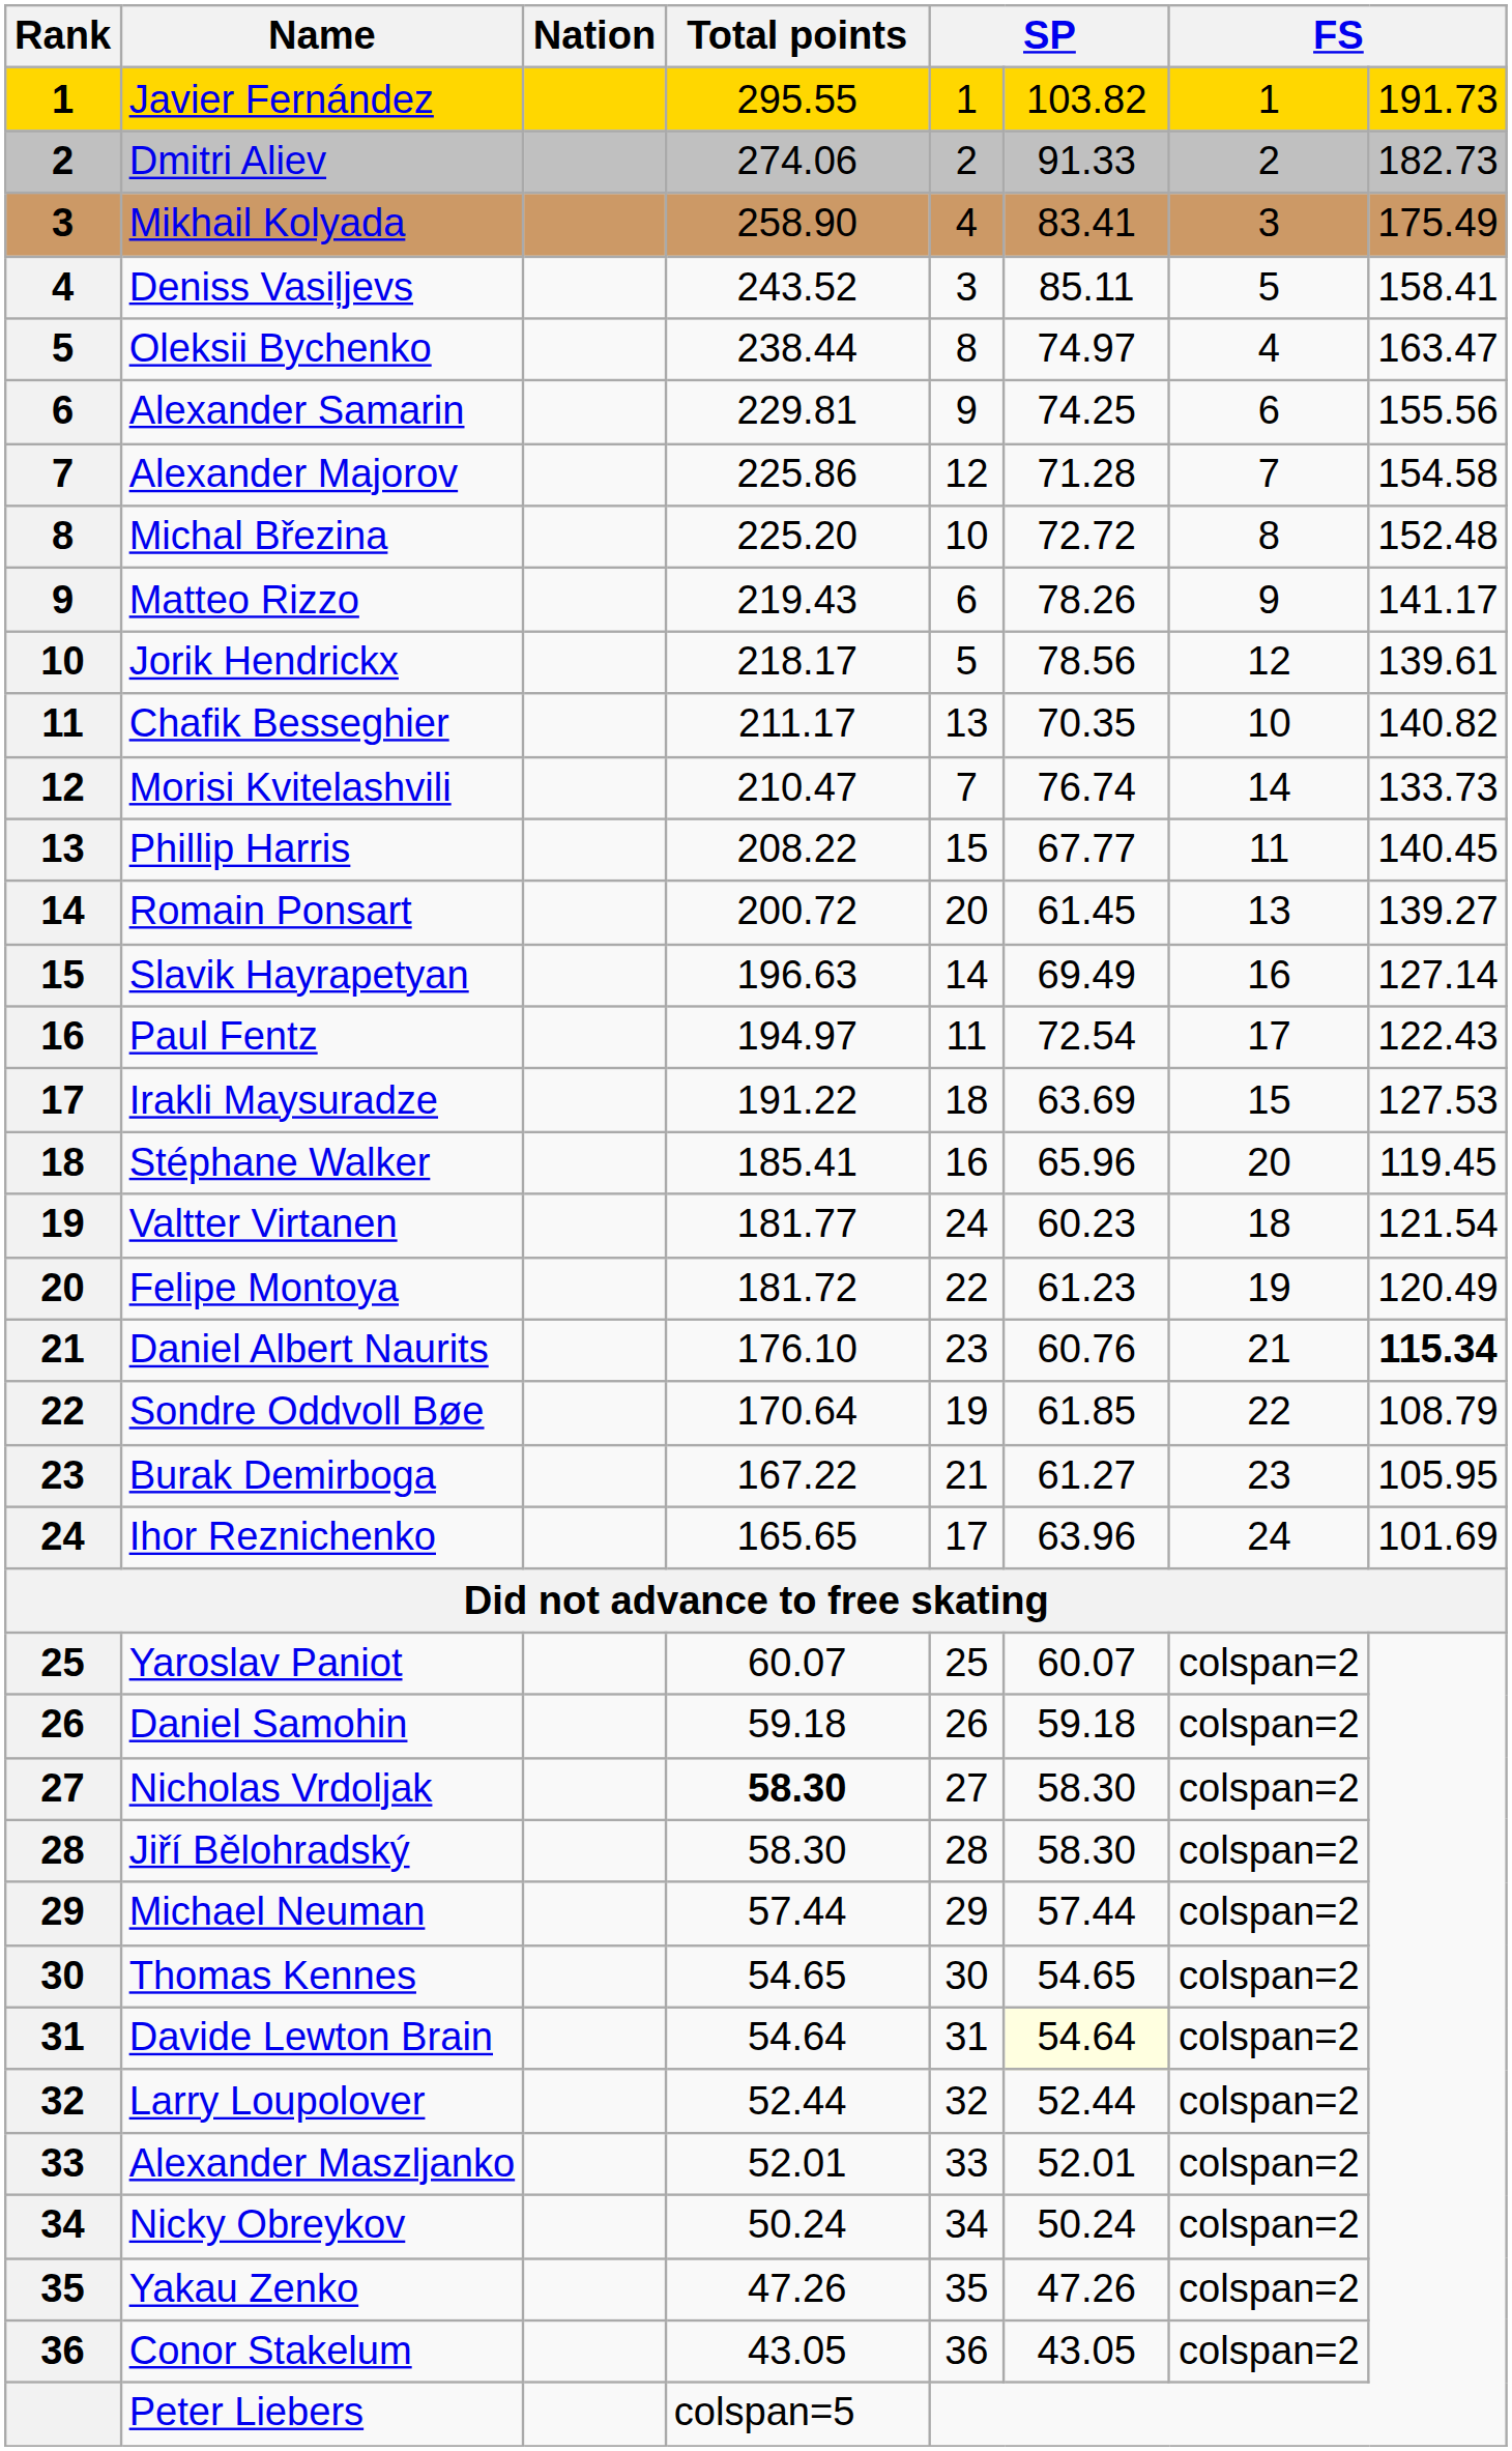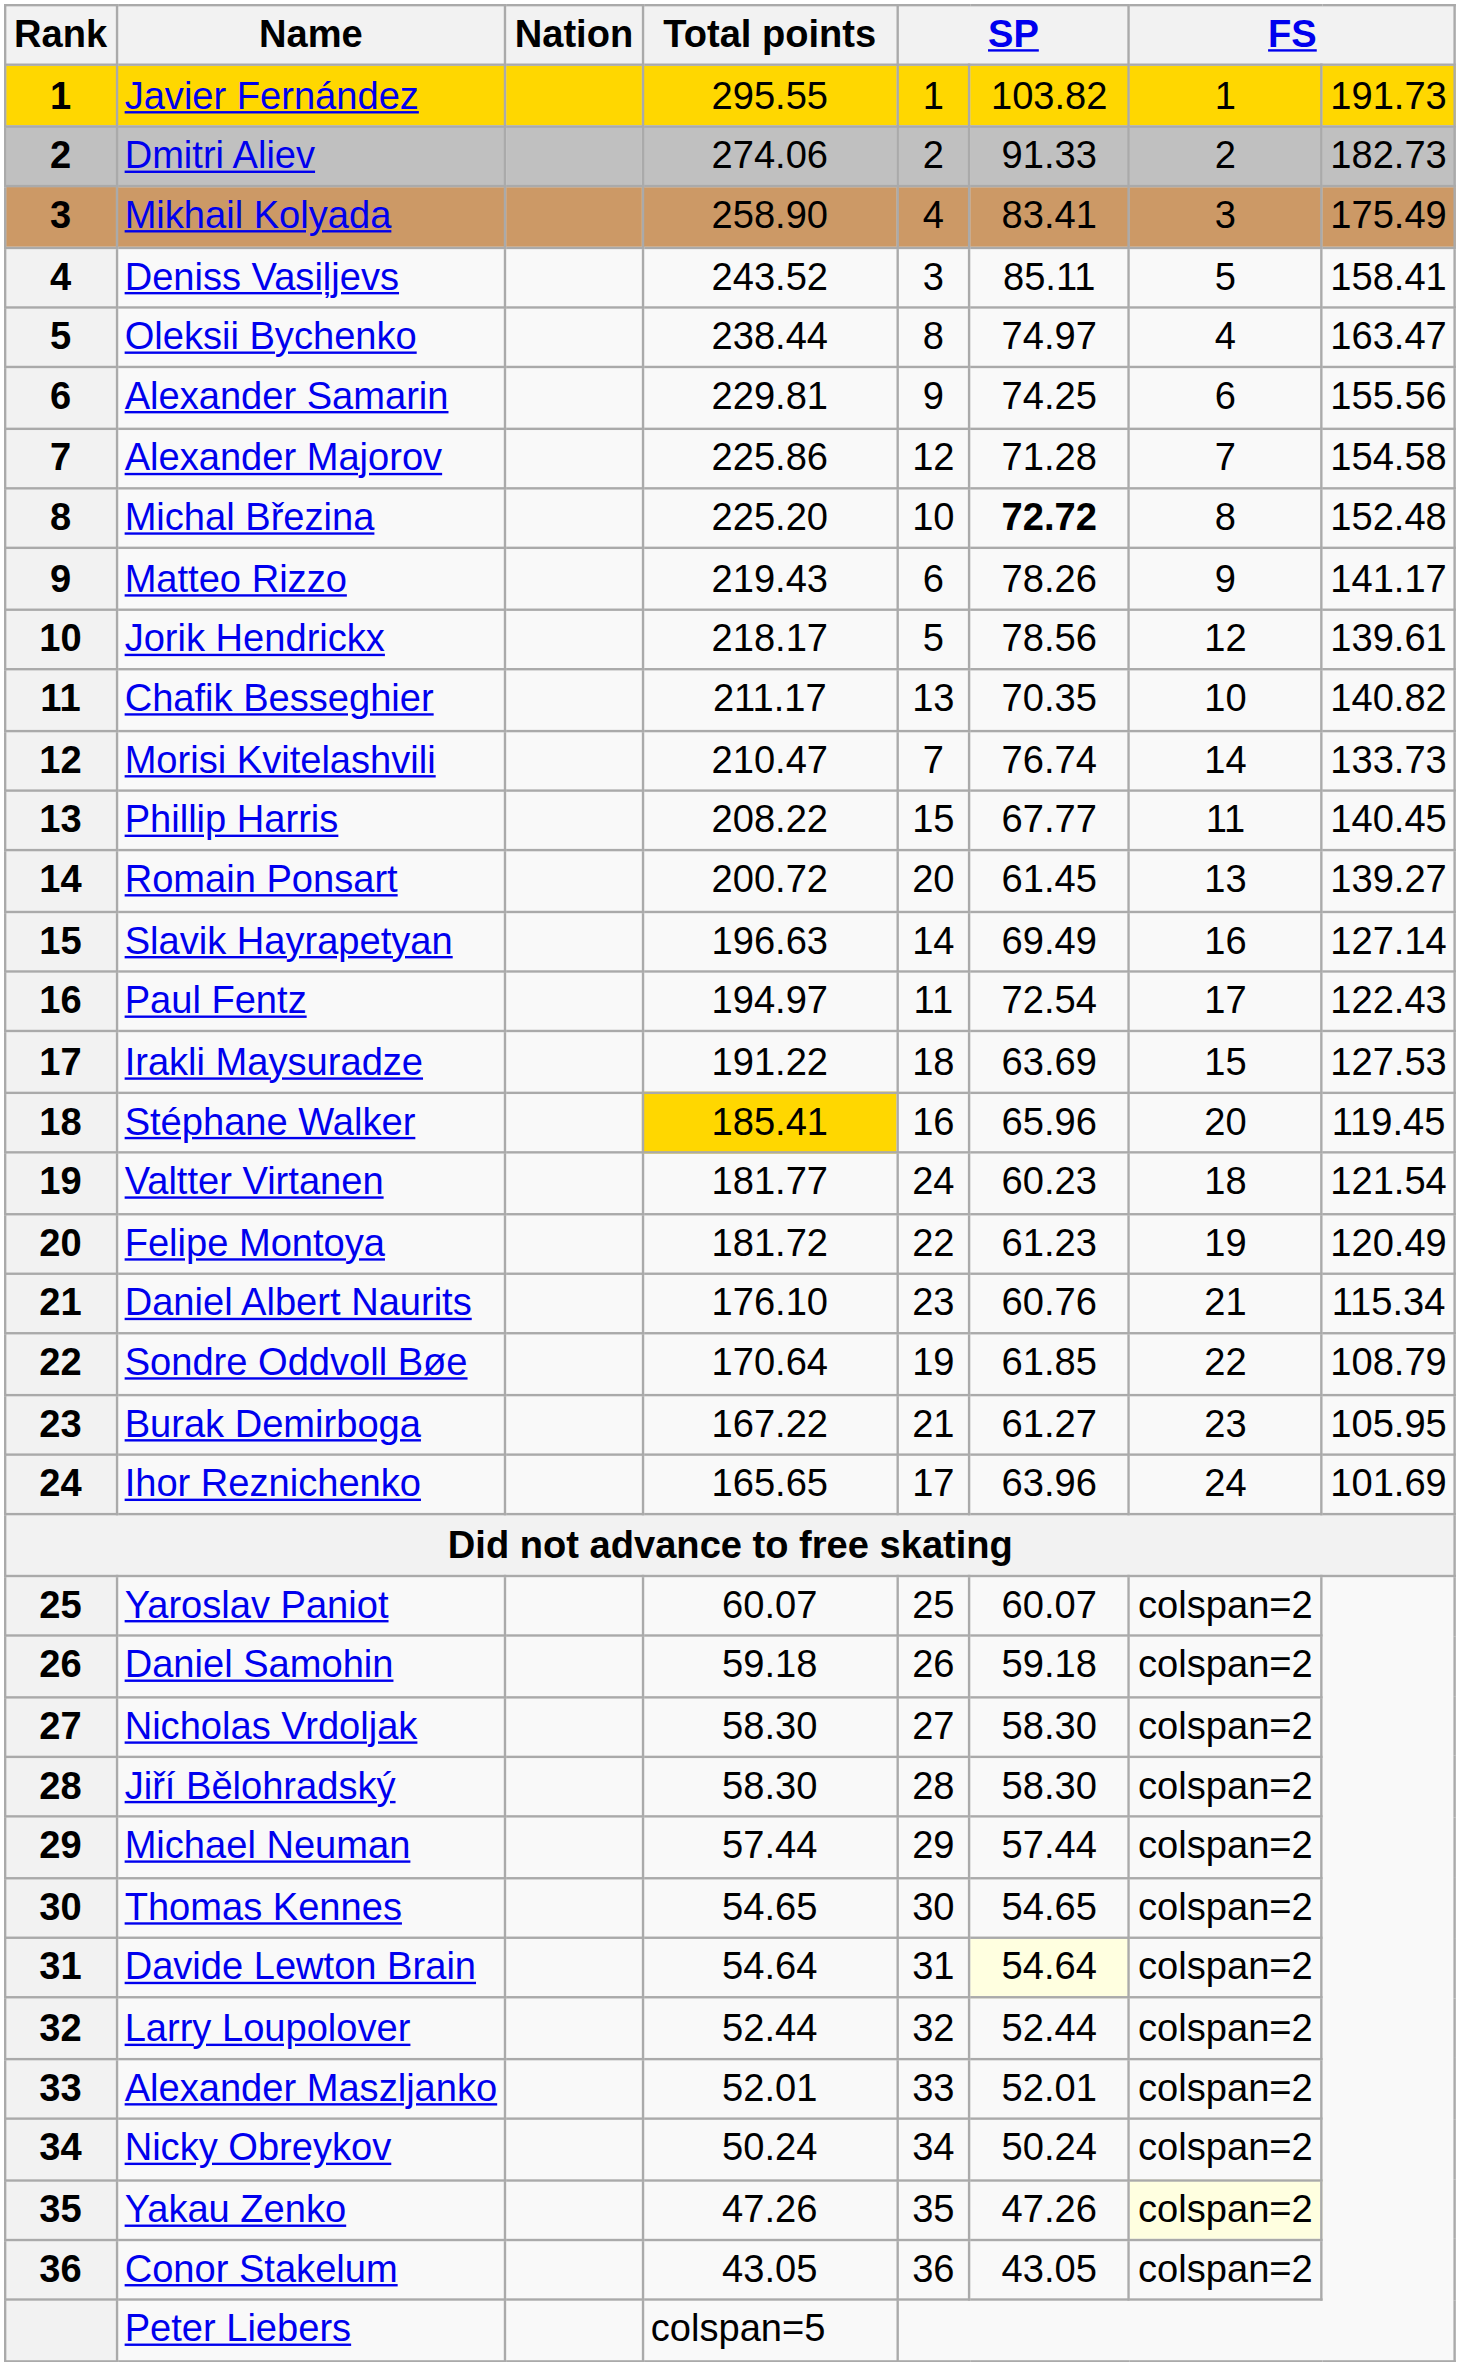Michal Březina | column 6: normal -> bold
Stéphane Walker | Total points: no background -> gold background
Daniel Albert Naurits | column 8: bold -> normal
Nicholas Vrdoljak | Total points: bold -> normal
Yakau Zenko | column 7: no background -> lightyellow background
